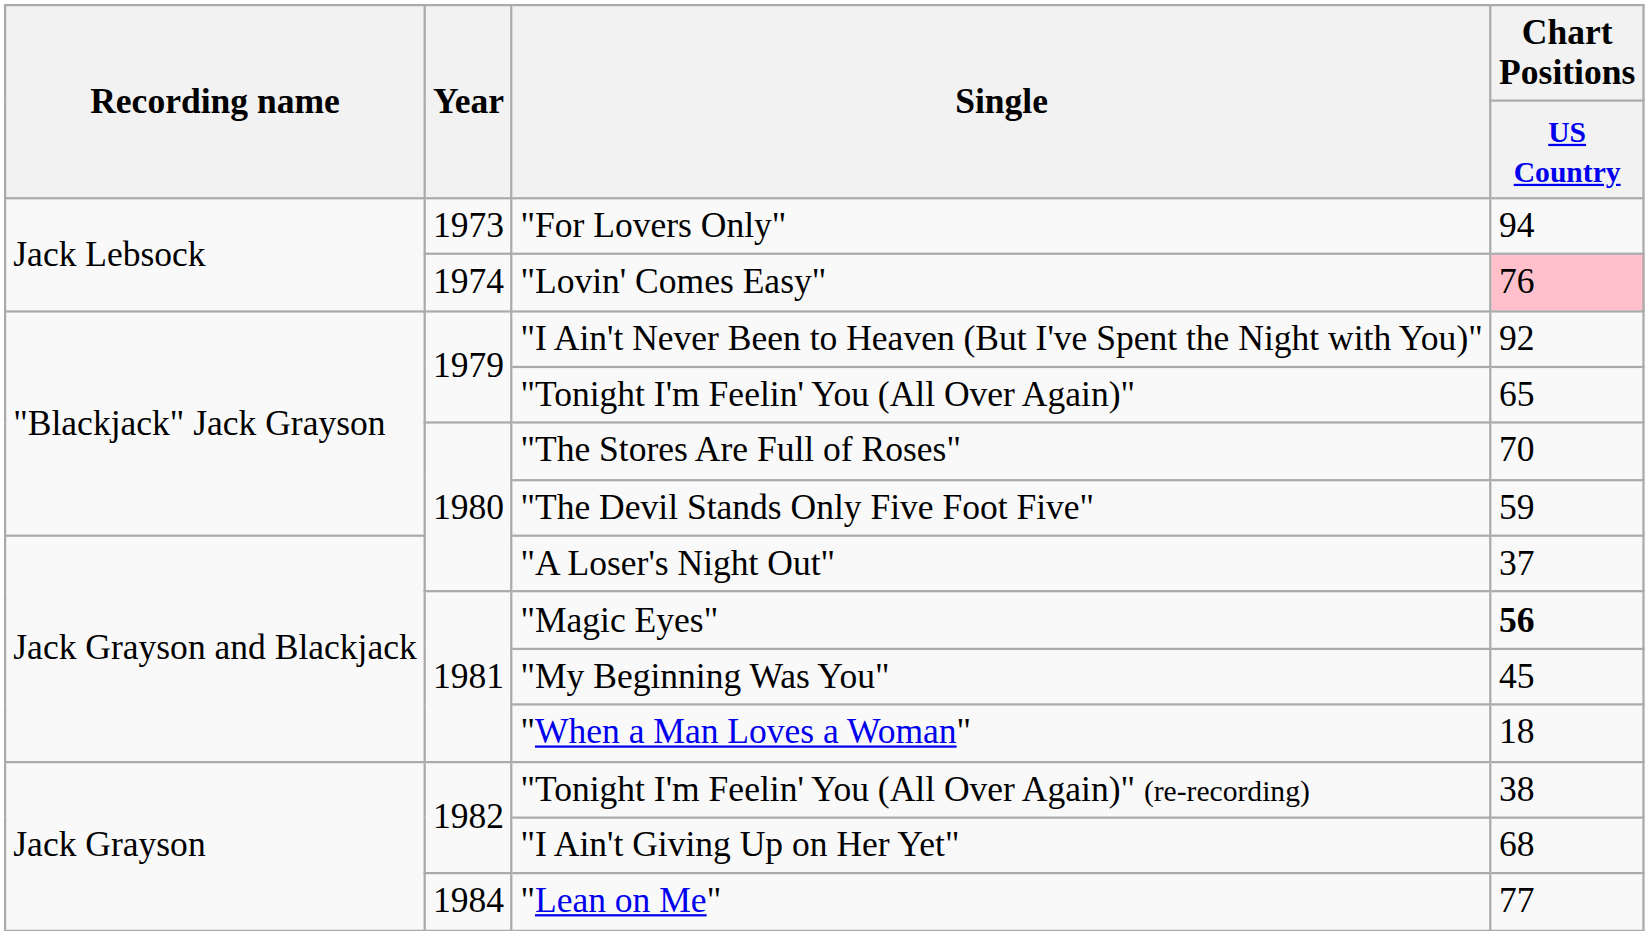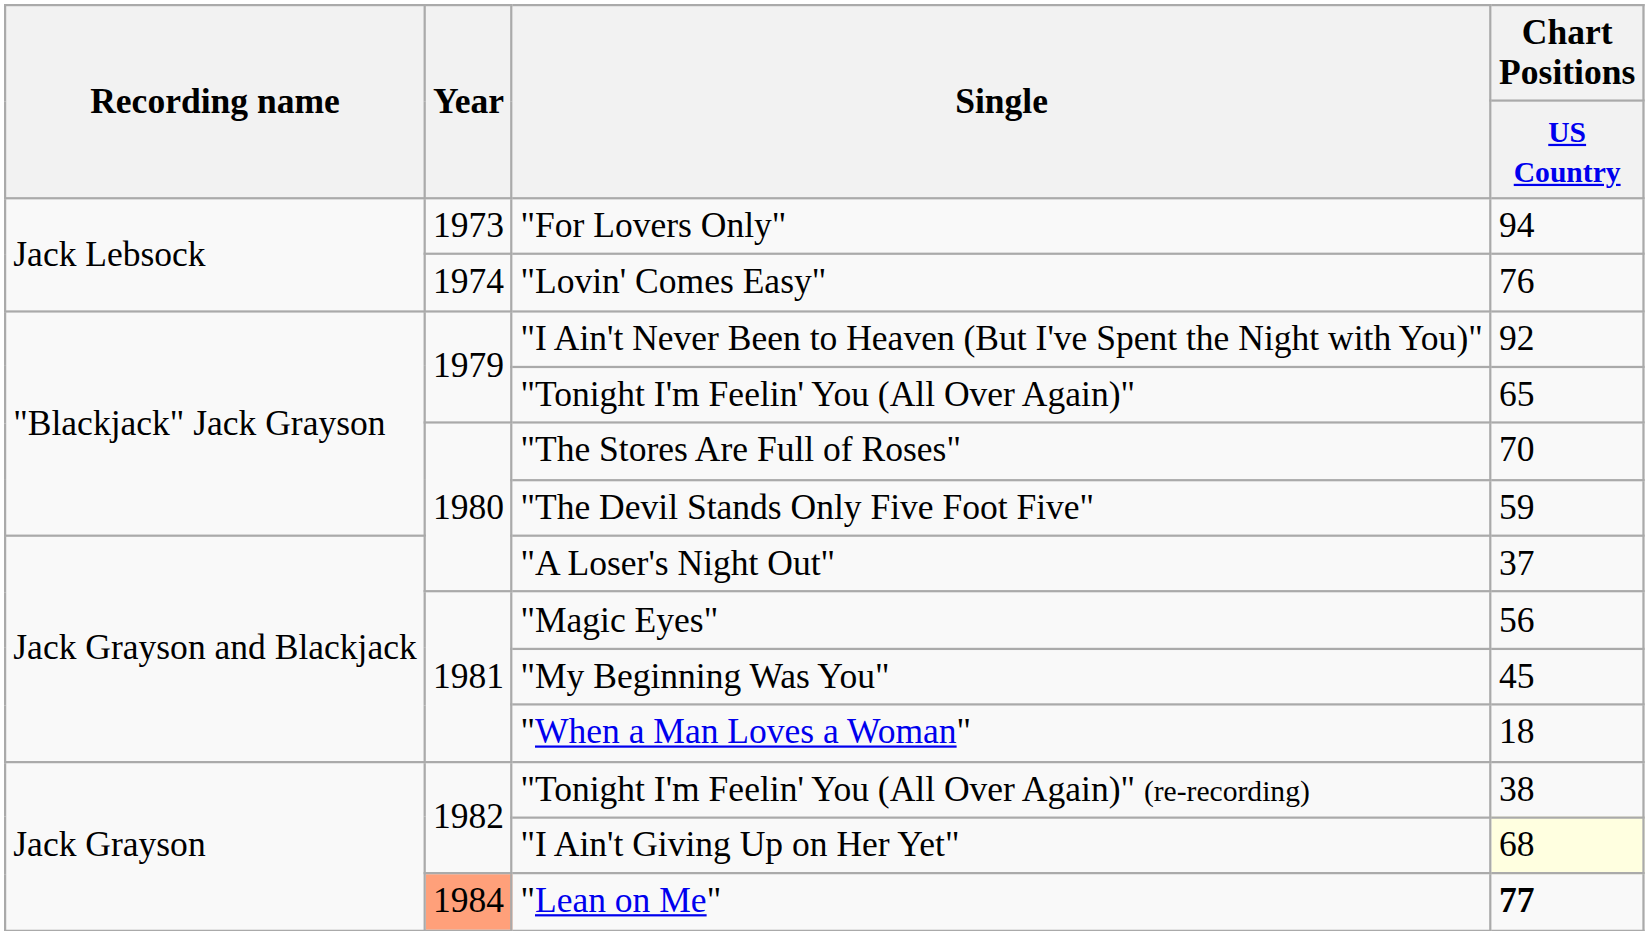"Lovin' Comes Easy" | Chart Positions / US Country: pink background -> no background
"Magic Eyes" | Chart Positions / US Country: bold -> normal
"I Ain't Giving Up on Her Yet" | Chart Positions / US Country: no background -> lightyellow background
"Lean on Me" | Year: no background -> lightsalmon background
"Lean on Me" | Chart Positions / US Country: normal -> bold
